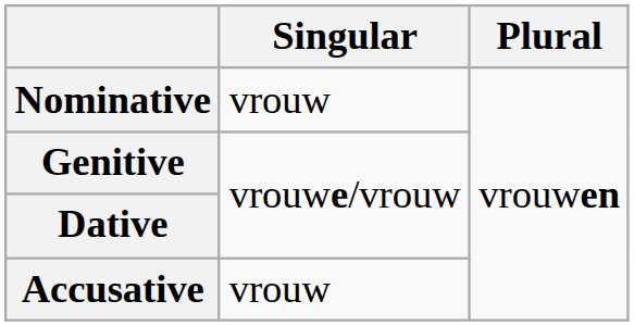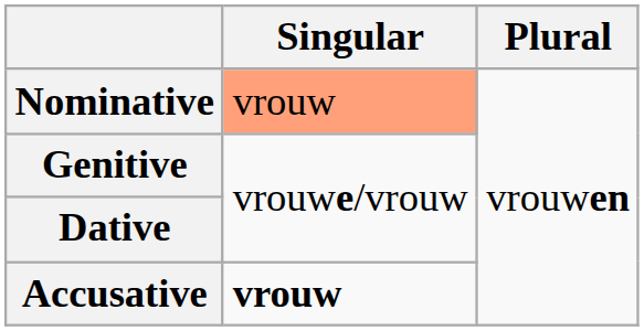Nominative | Singular: no background -> lightsalmon background
Accusative | Singular: normal -> bold
